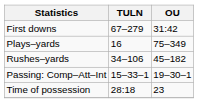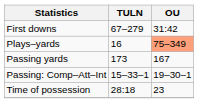Plays–yards | OU: no background -> lightsalmon background
- row: Rushes–yards | 34–106 | 45–182
+ row: Passing yards | 173 | 167
